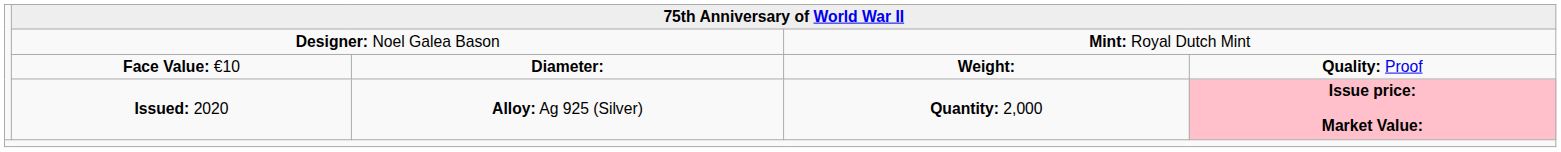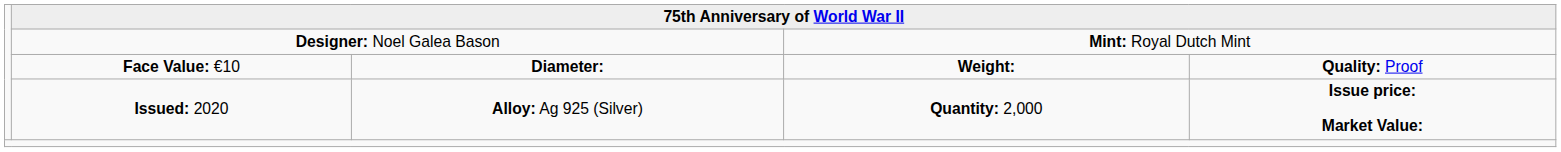Issued: 2020 | column 5: pink background -> no background
